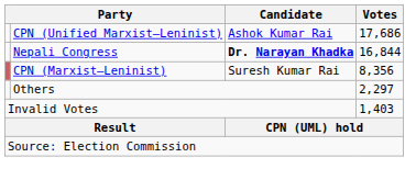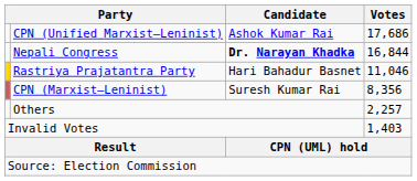+ row: Rastriya Prajatantra Party | Hari Bahadur Basnet | 11,046
Others | Votes: 2,297 -> 2,257
